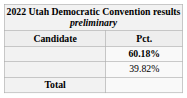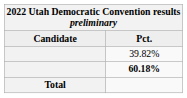rows swapped: 60.18% <-> 39.82%
